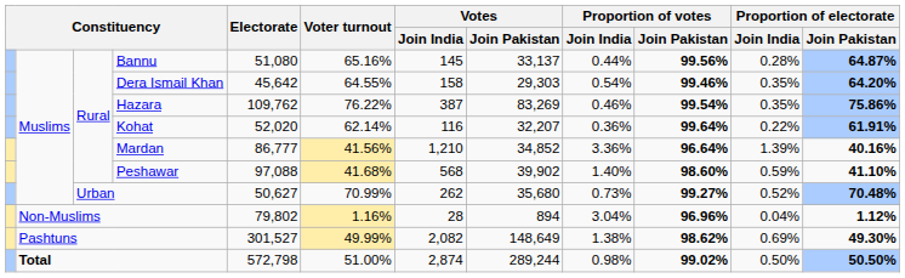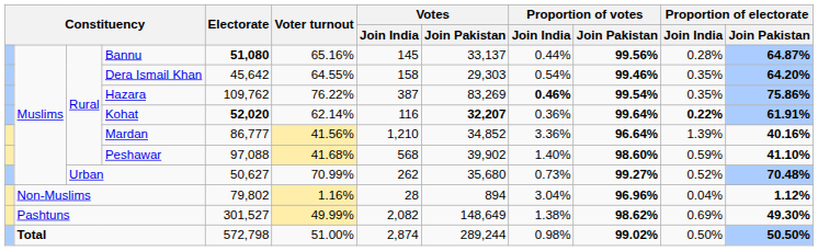Bannu | Electorate: normal -> bold
Hazara | Proportion of votes / Join India: normal -> bold
Kohat | Electorate: normal -> bold
Kohat | Votes / Join Pakistan: normal -> bold
Kohat | Proportion of electorate / Join India: normal -> bold
